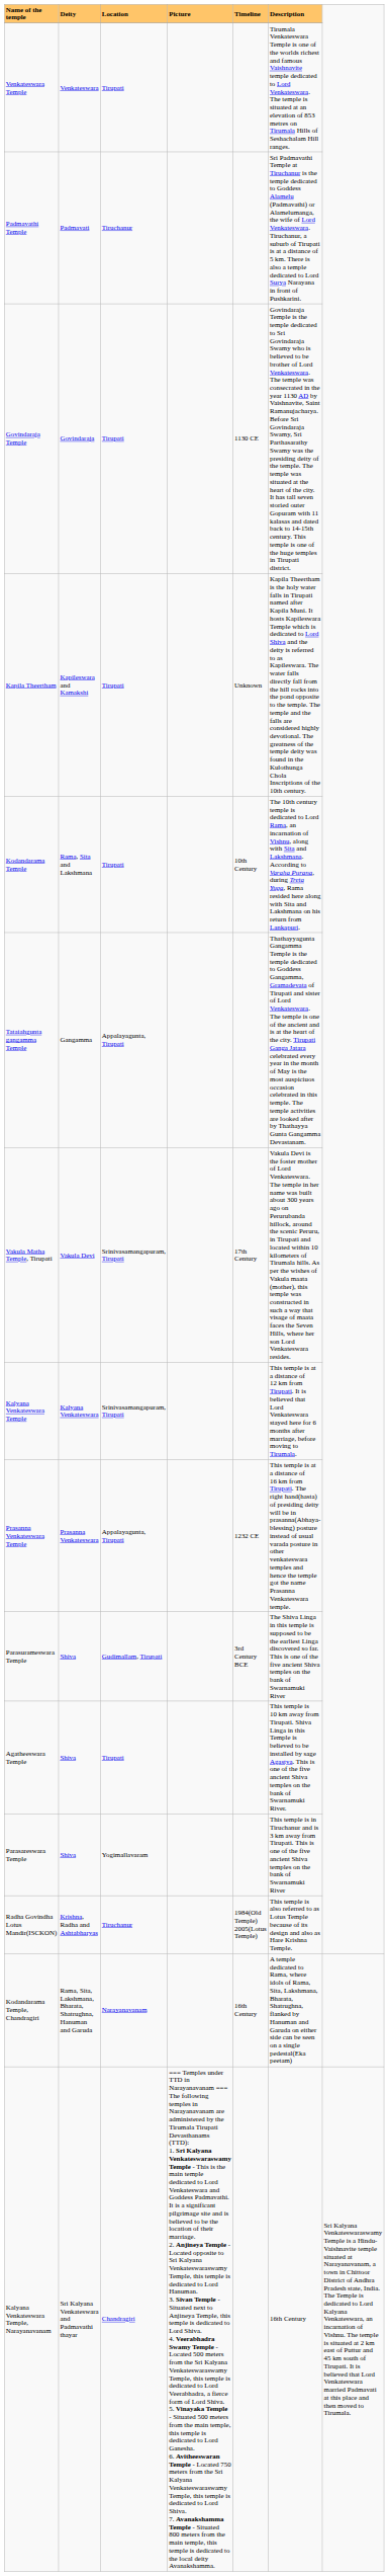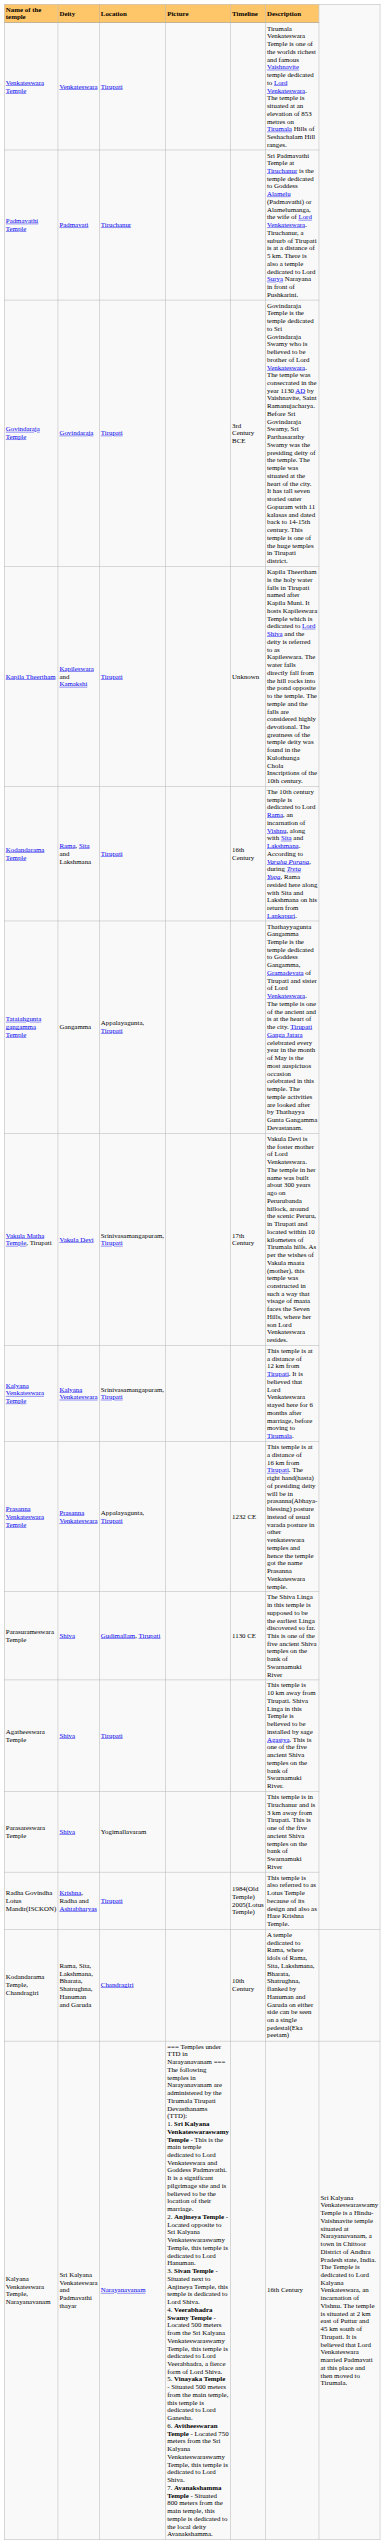Govindaraja Temple | Timeline: 1130 CE -> 3rd Century BCE
Kodandarama Temple | Timeline: 10th Century -> 16th Century
Parasurameswara Temple | Timeline: 3rd Century BCE -> 1130 CE
Radha Govindha Lotus Mandir(ISCKON) | Location: Tiruchanur -> Tirupati
Kodandarama Temple, Chandragiri | Location: Narayanavanam -> Chandragiri
Kodandarama Temple, Chandragiri | Timeline: 16th Century -> 10th Century
Kalyana Venkateswara Temple, Narayanavanam | Location: Chandragiri -> Narayanavanam
